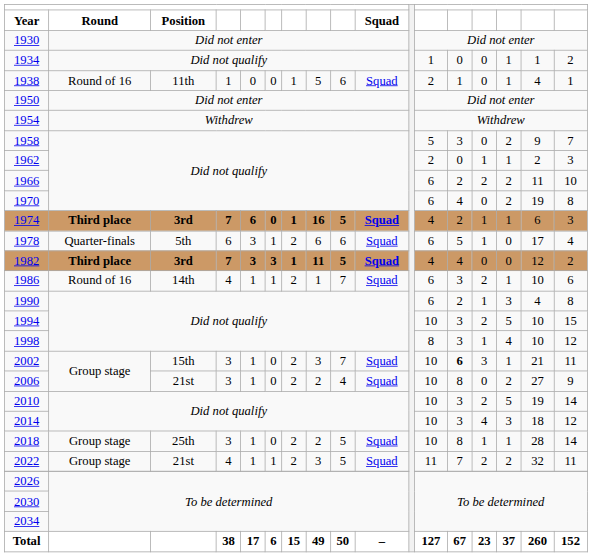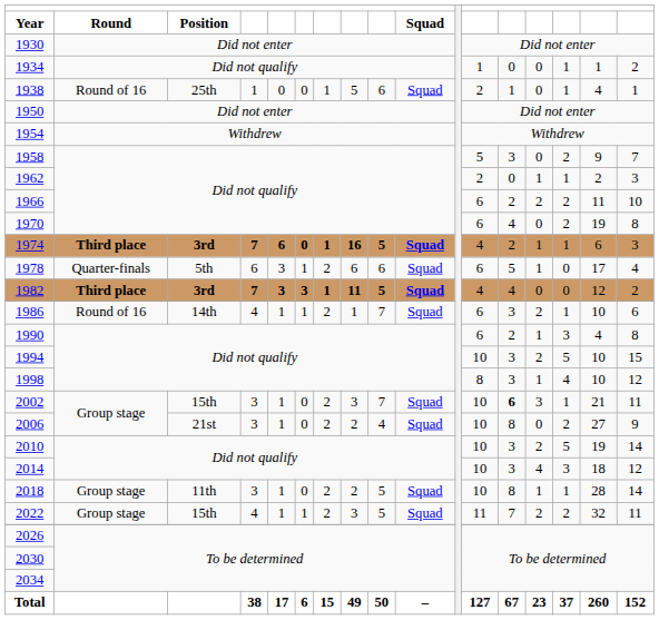1938 | Position: 11th -> 25th
2018 | Position: 25th -> 11th
2022 | Position: 21st -> 15th
